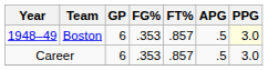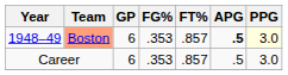1948–49 | Team: no background -> lightsalmon background
1948–49 | APG: normal -> bold
